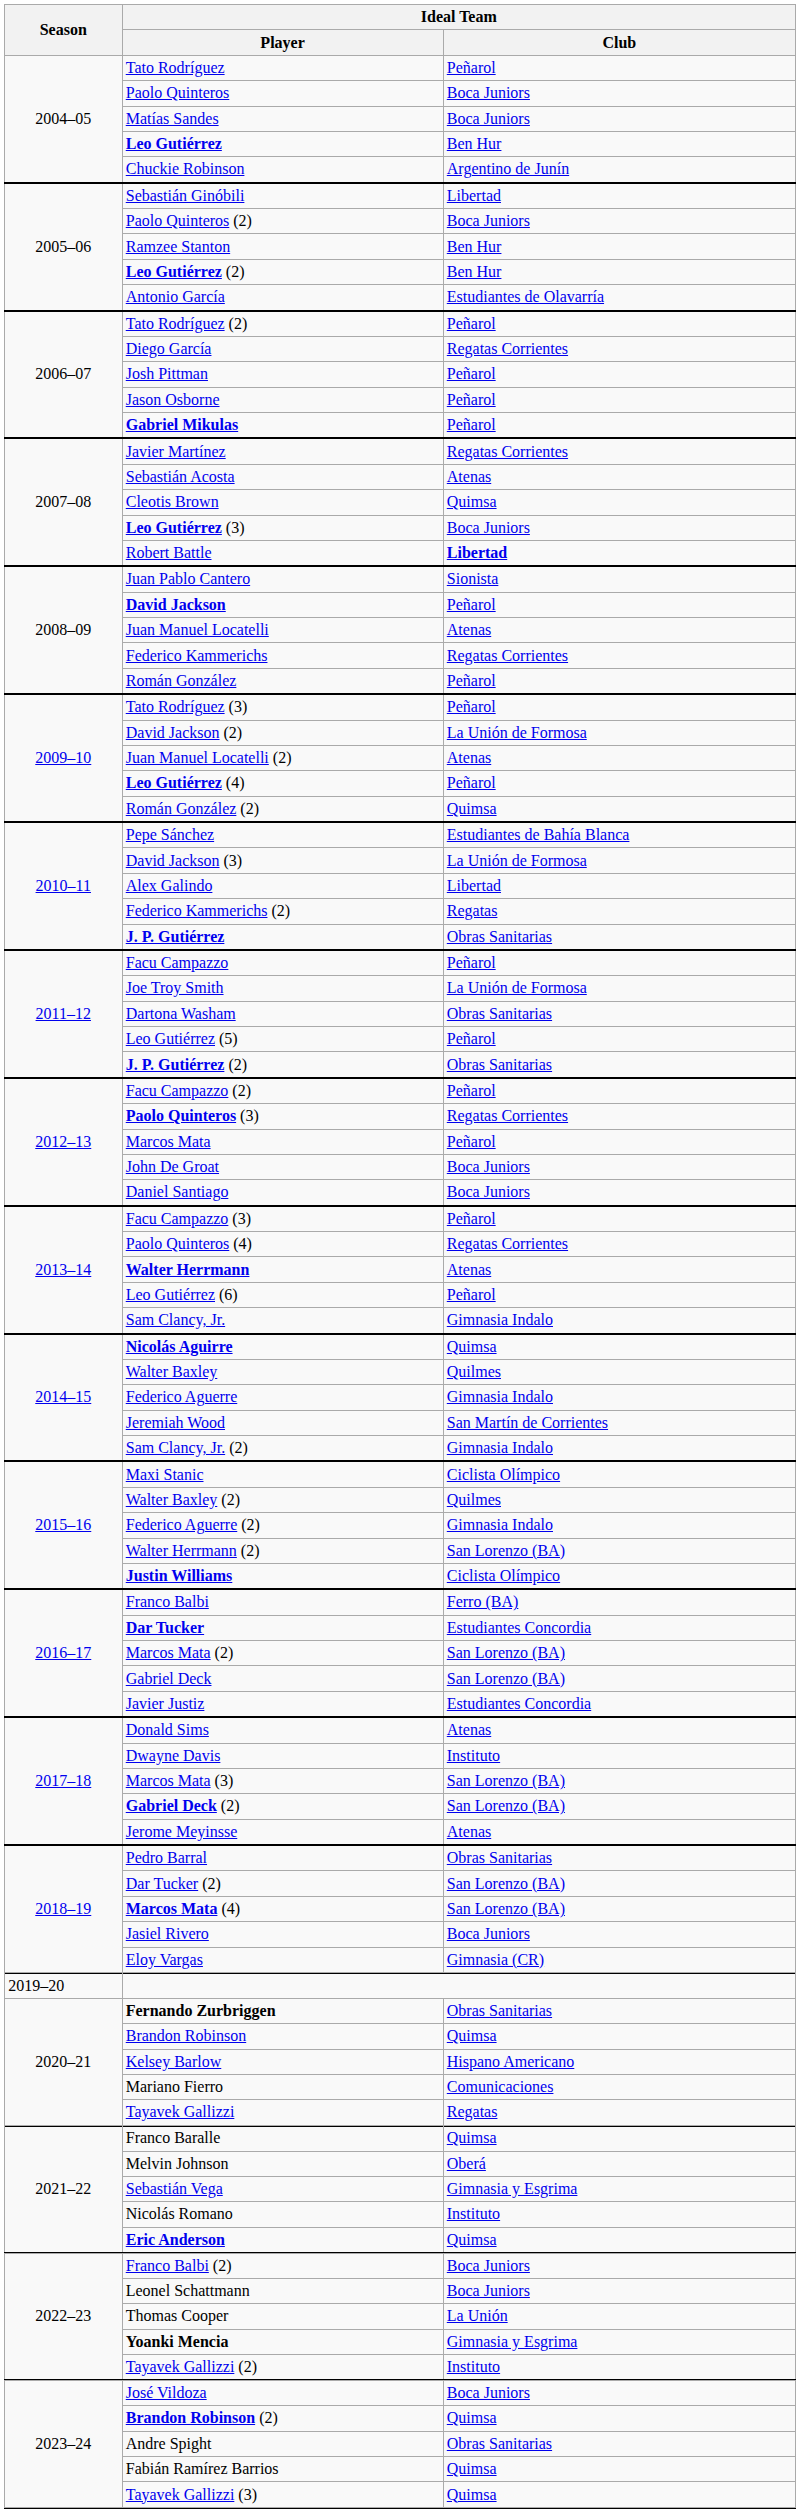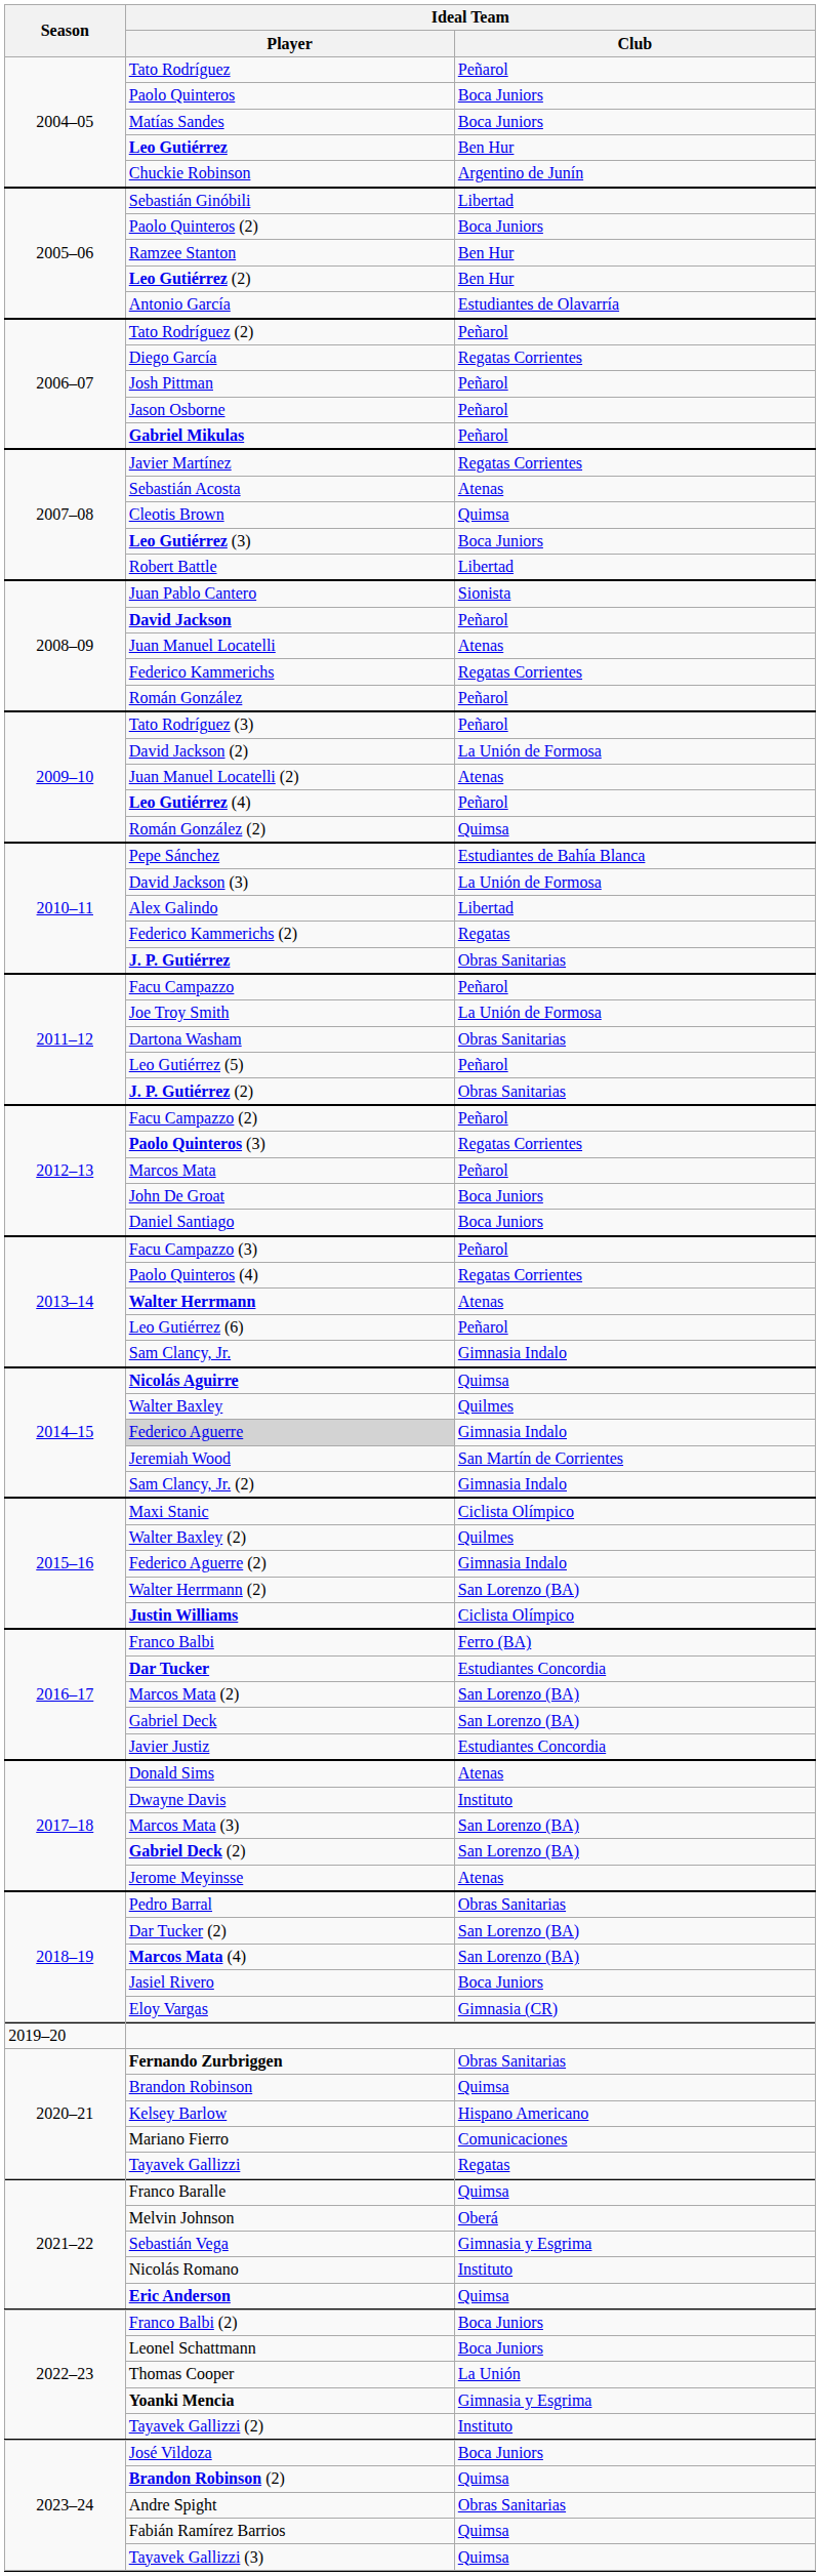Robert Battle | Ideal Team / Club: bold -> normal
Federico Aguerre | Ideal Team / Player: no background -> lightgrey background
